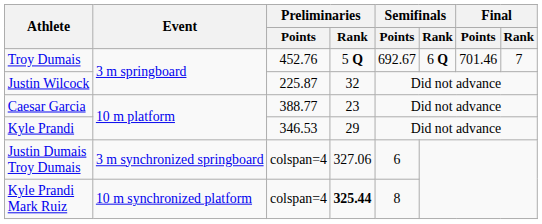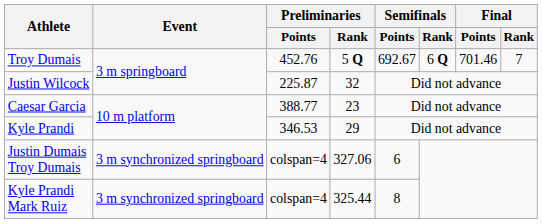Kyle Prandi Mark Ruiz | Event: 10 m synchronized platform -> 3 m synchronized springboard
Kyle Prandi Mark Ruiz | Preliminaries / Rank: bold -> normal
